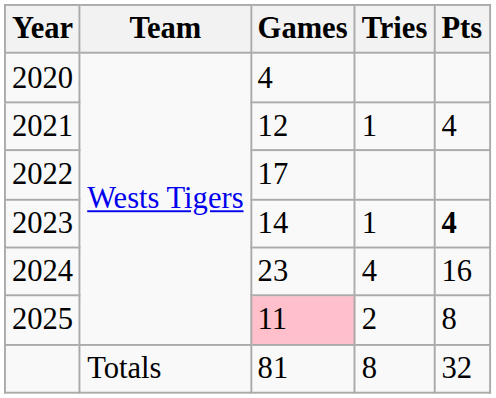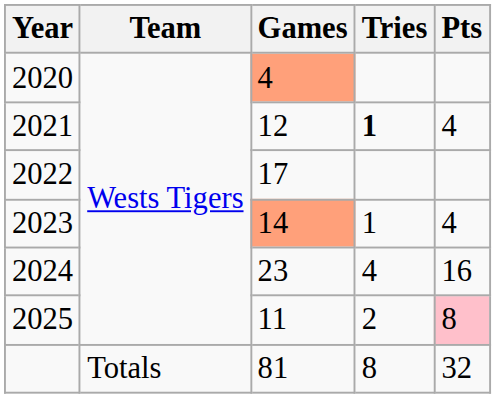2020 | Games: no background -> lightsalmon background
2021 | Tries: normal -> bold
2023 | Games: no background -> lightsalmon background
2023 | Pts: bold -> normal
2025 | Games: pink background -> no background
2025 | Pts: no background -> pink background
